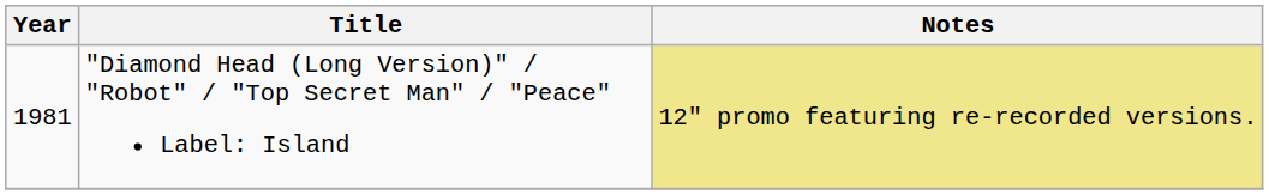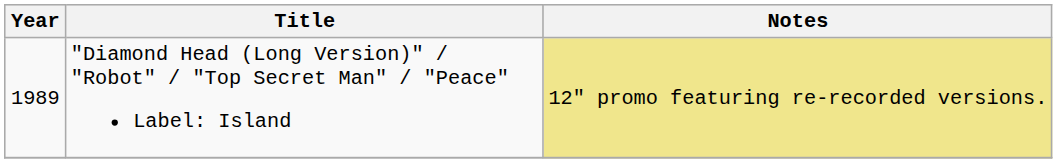row 2 | Year: 1981 -> 1989
